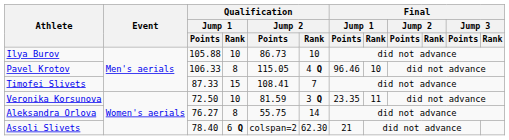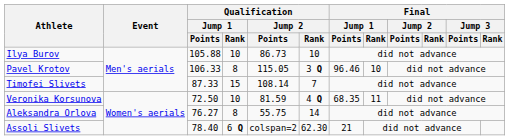Pavel Krotov | Qualification / Jump 2 / Rank: 4 Q -> 3 Q
Timofei Slivets | Qualification / Jump 2 / Points: 108.41 -> 108.14
Veronika Korsunova | Qualification / Jump 2 / Rank: 3 Q -> 4 Q
Veronika Korsunova | Final / Jump 1 / Points: 23.35 -> 68.35
